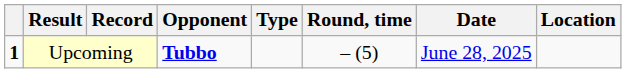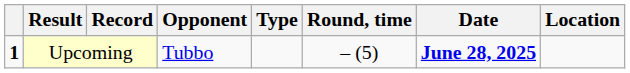Upcoming | Opponent: bold -> normal
Upcoming | Date: normal -> bold
